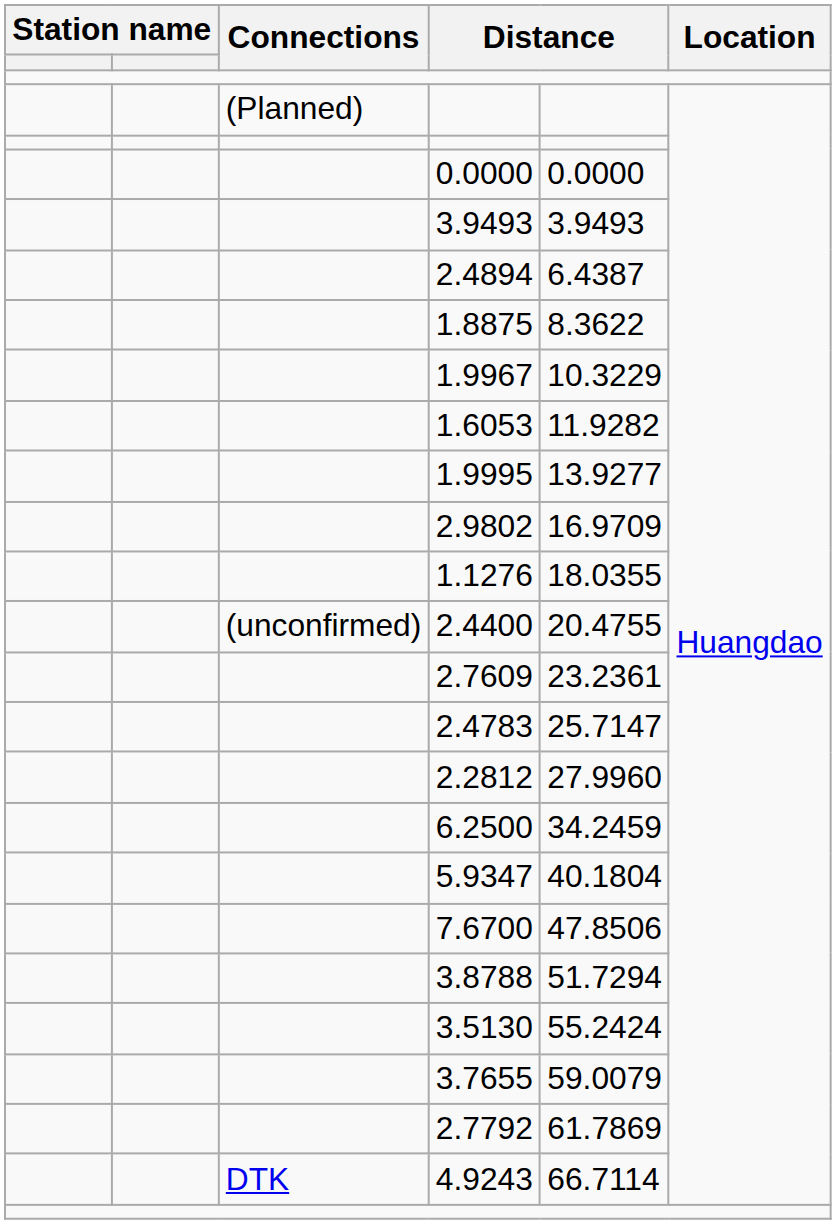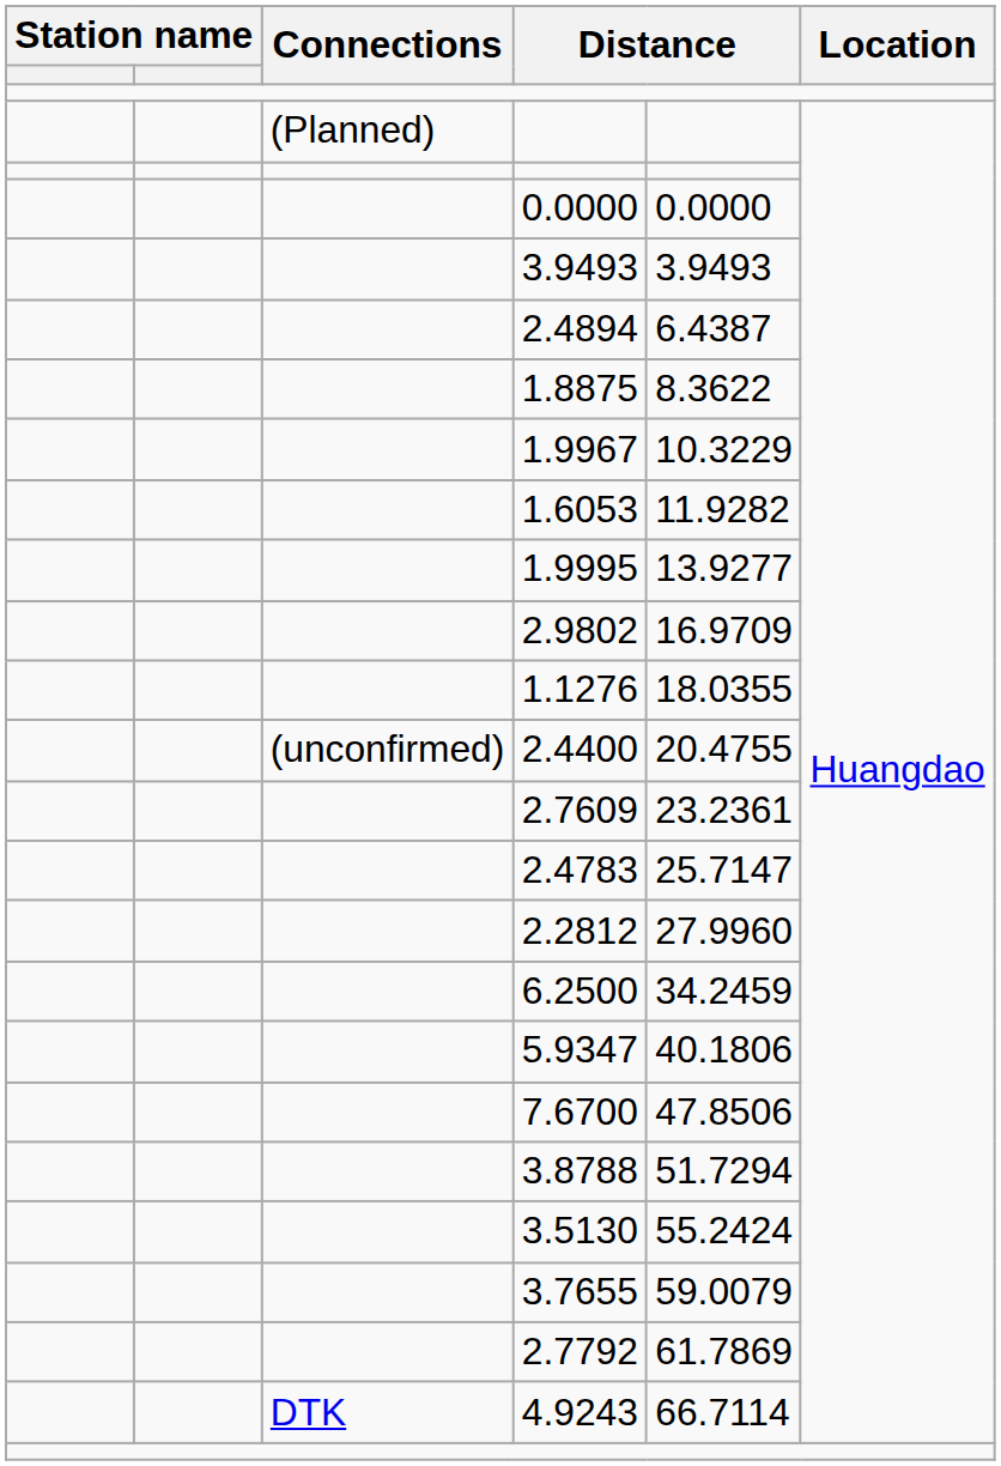5.9347 | column 5: 40.1804 -> 40.1806
